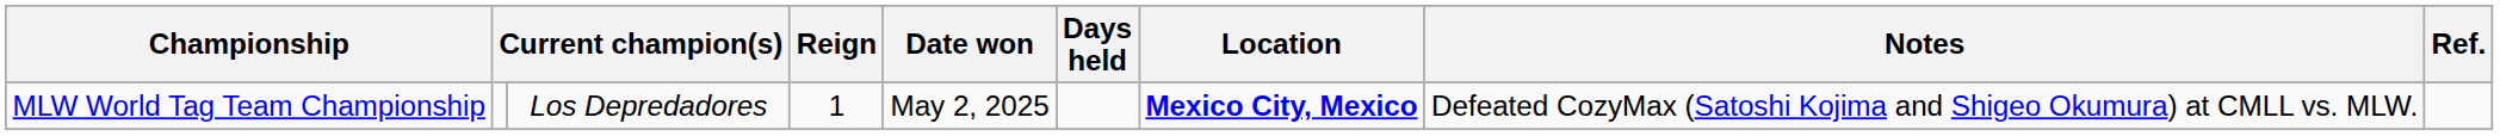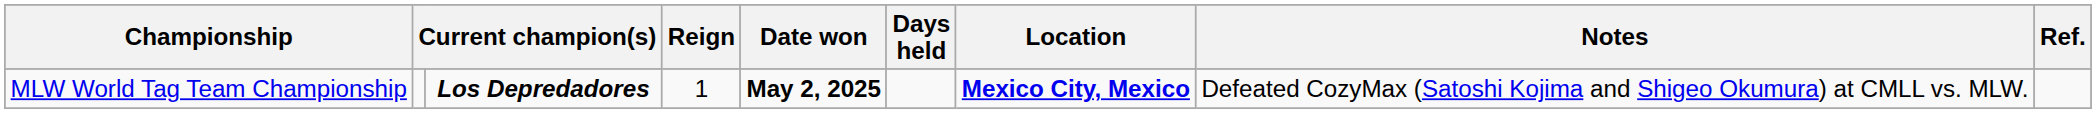MLW World Tag Team Championship | column 3: normal -> bold
MLW World Tag Team Championship | Date won: normal -> bold
